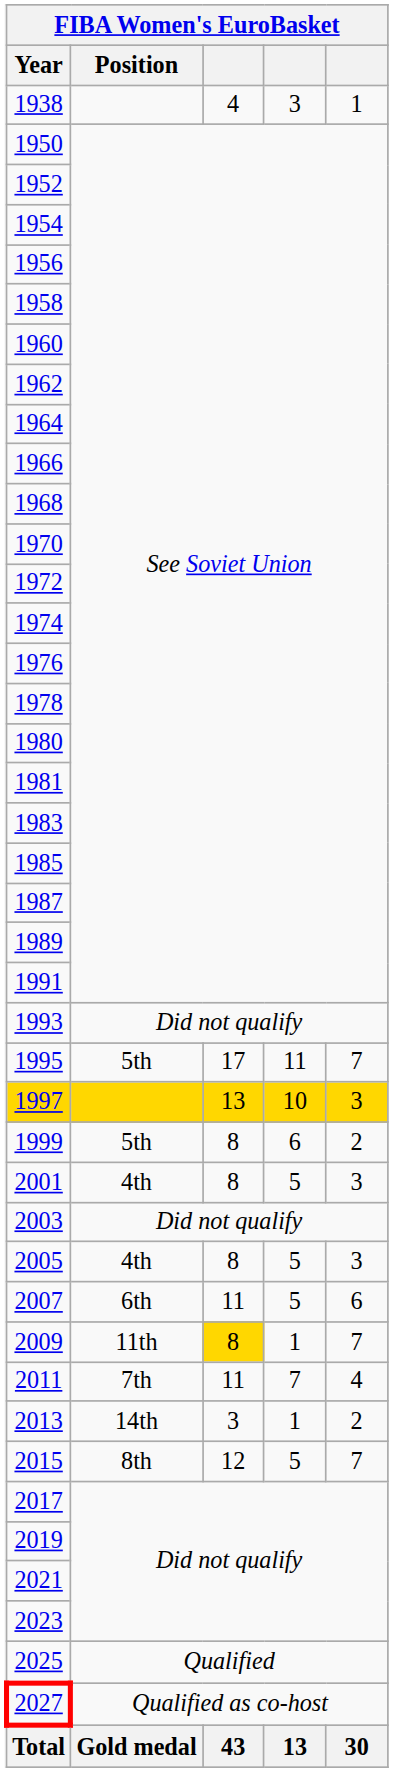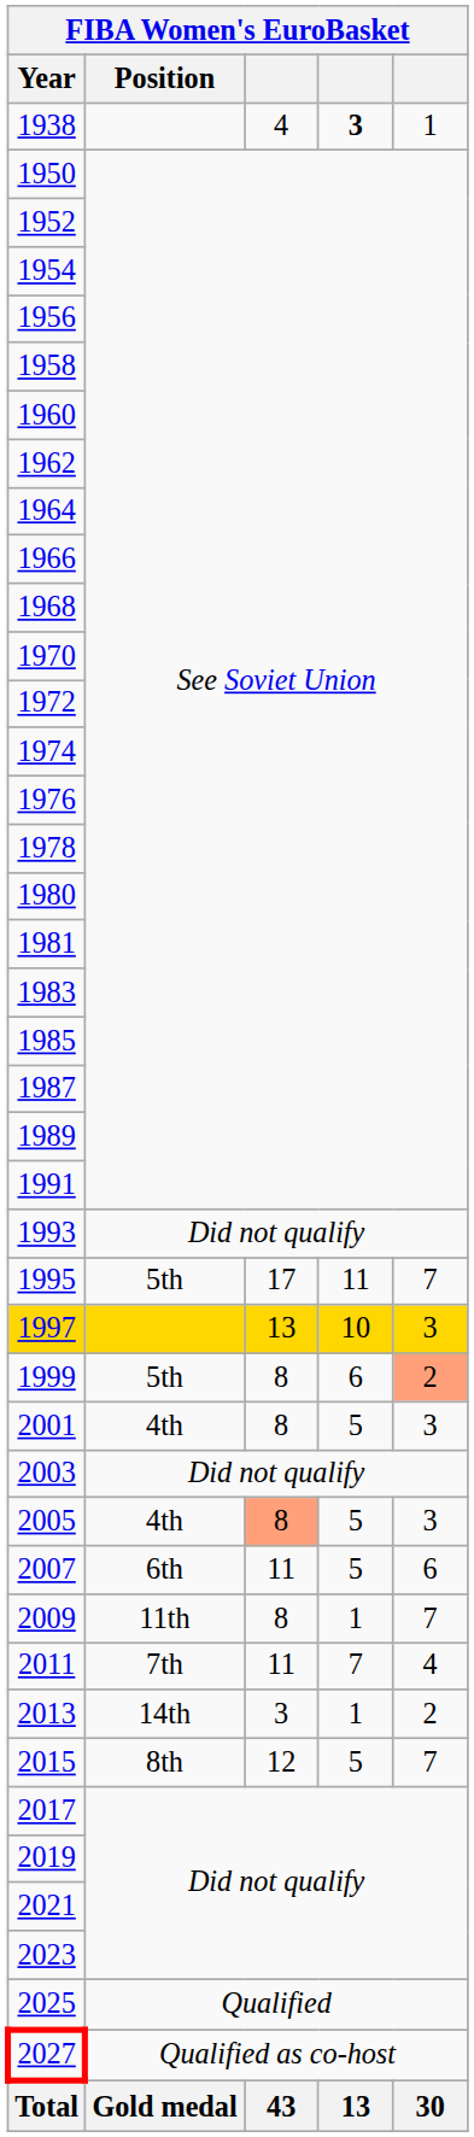1938 | column 4: normal -> bold
1999 | column 5: no background -> lightsalmon background
2005 | column 3: no background -> lightsalmon background
2009 | column 3: gold background -> no background
